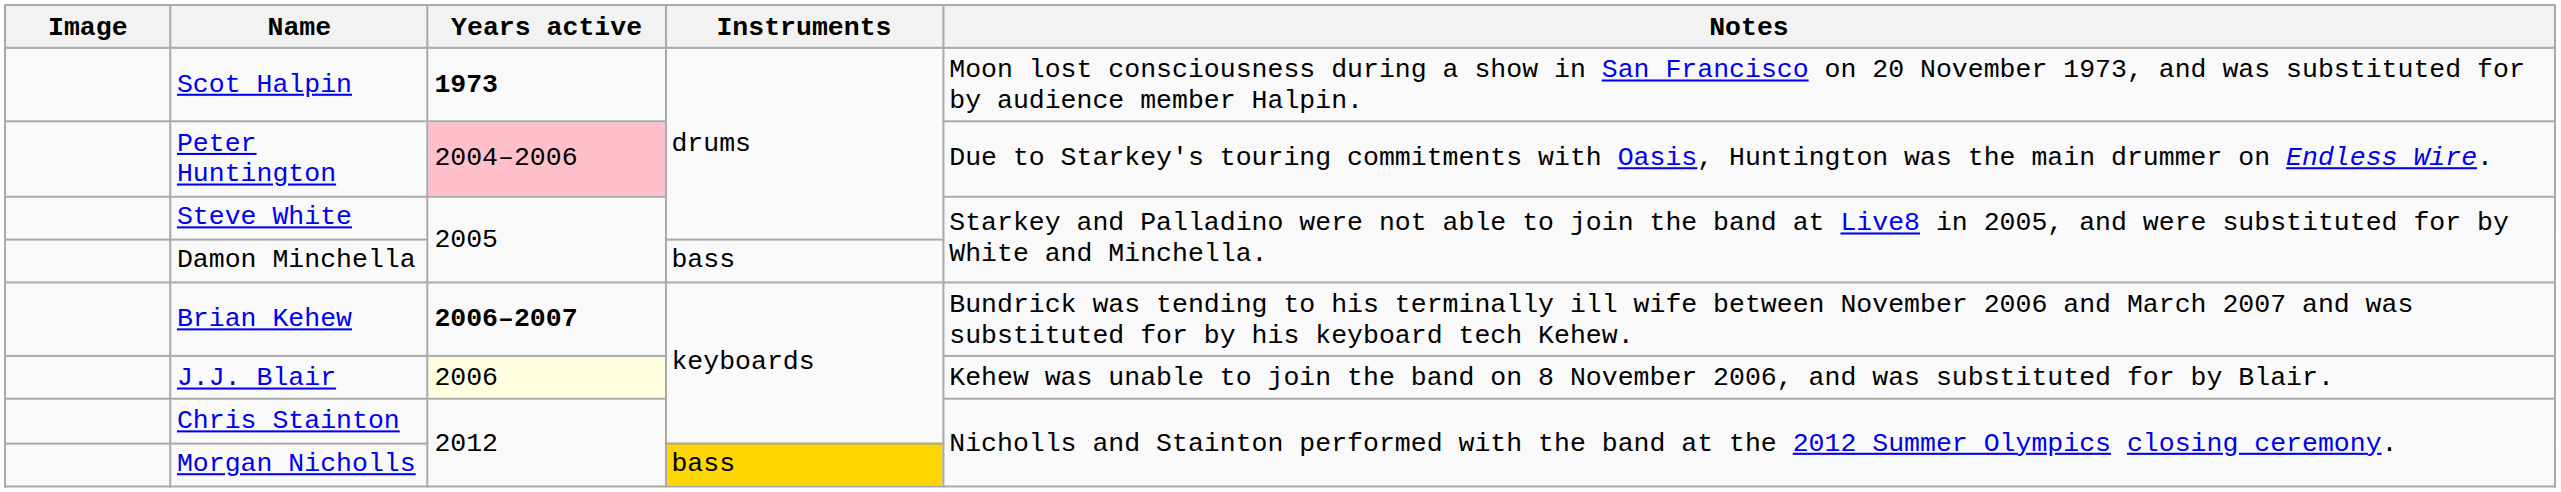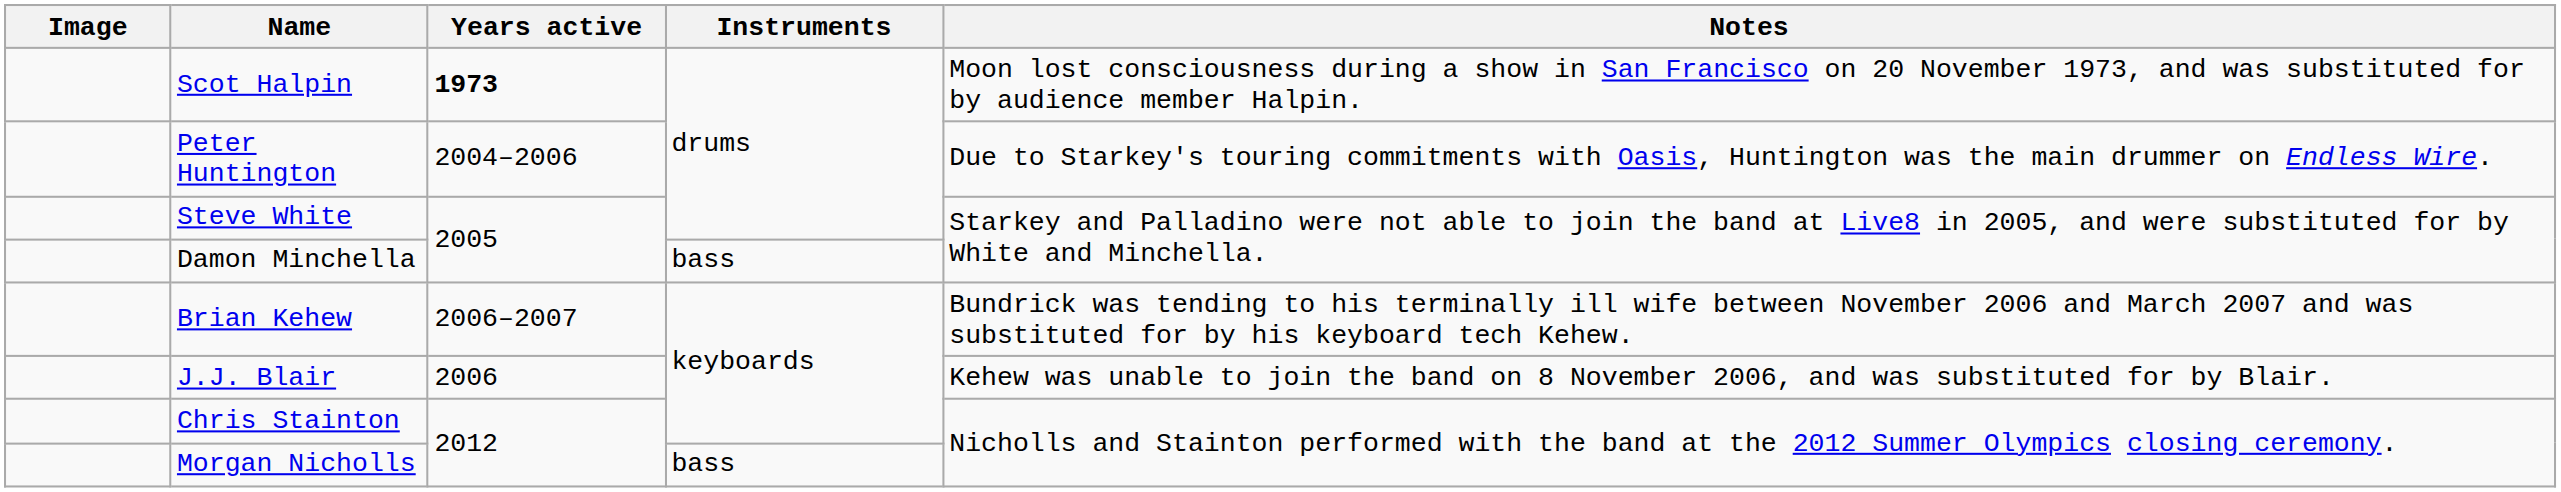Peter Huntington | Years active: pink background -> no background
Brian Kehew | Years active: bold -> normal
J.J. Blair | Years active: lightyellow background -> no background
Morgan Nicholls | Instruments: gold background -> no background
